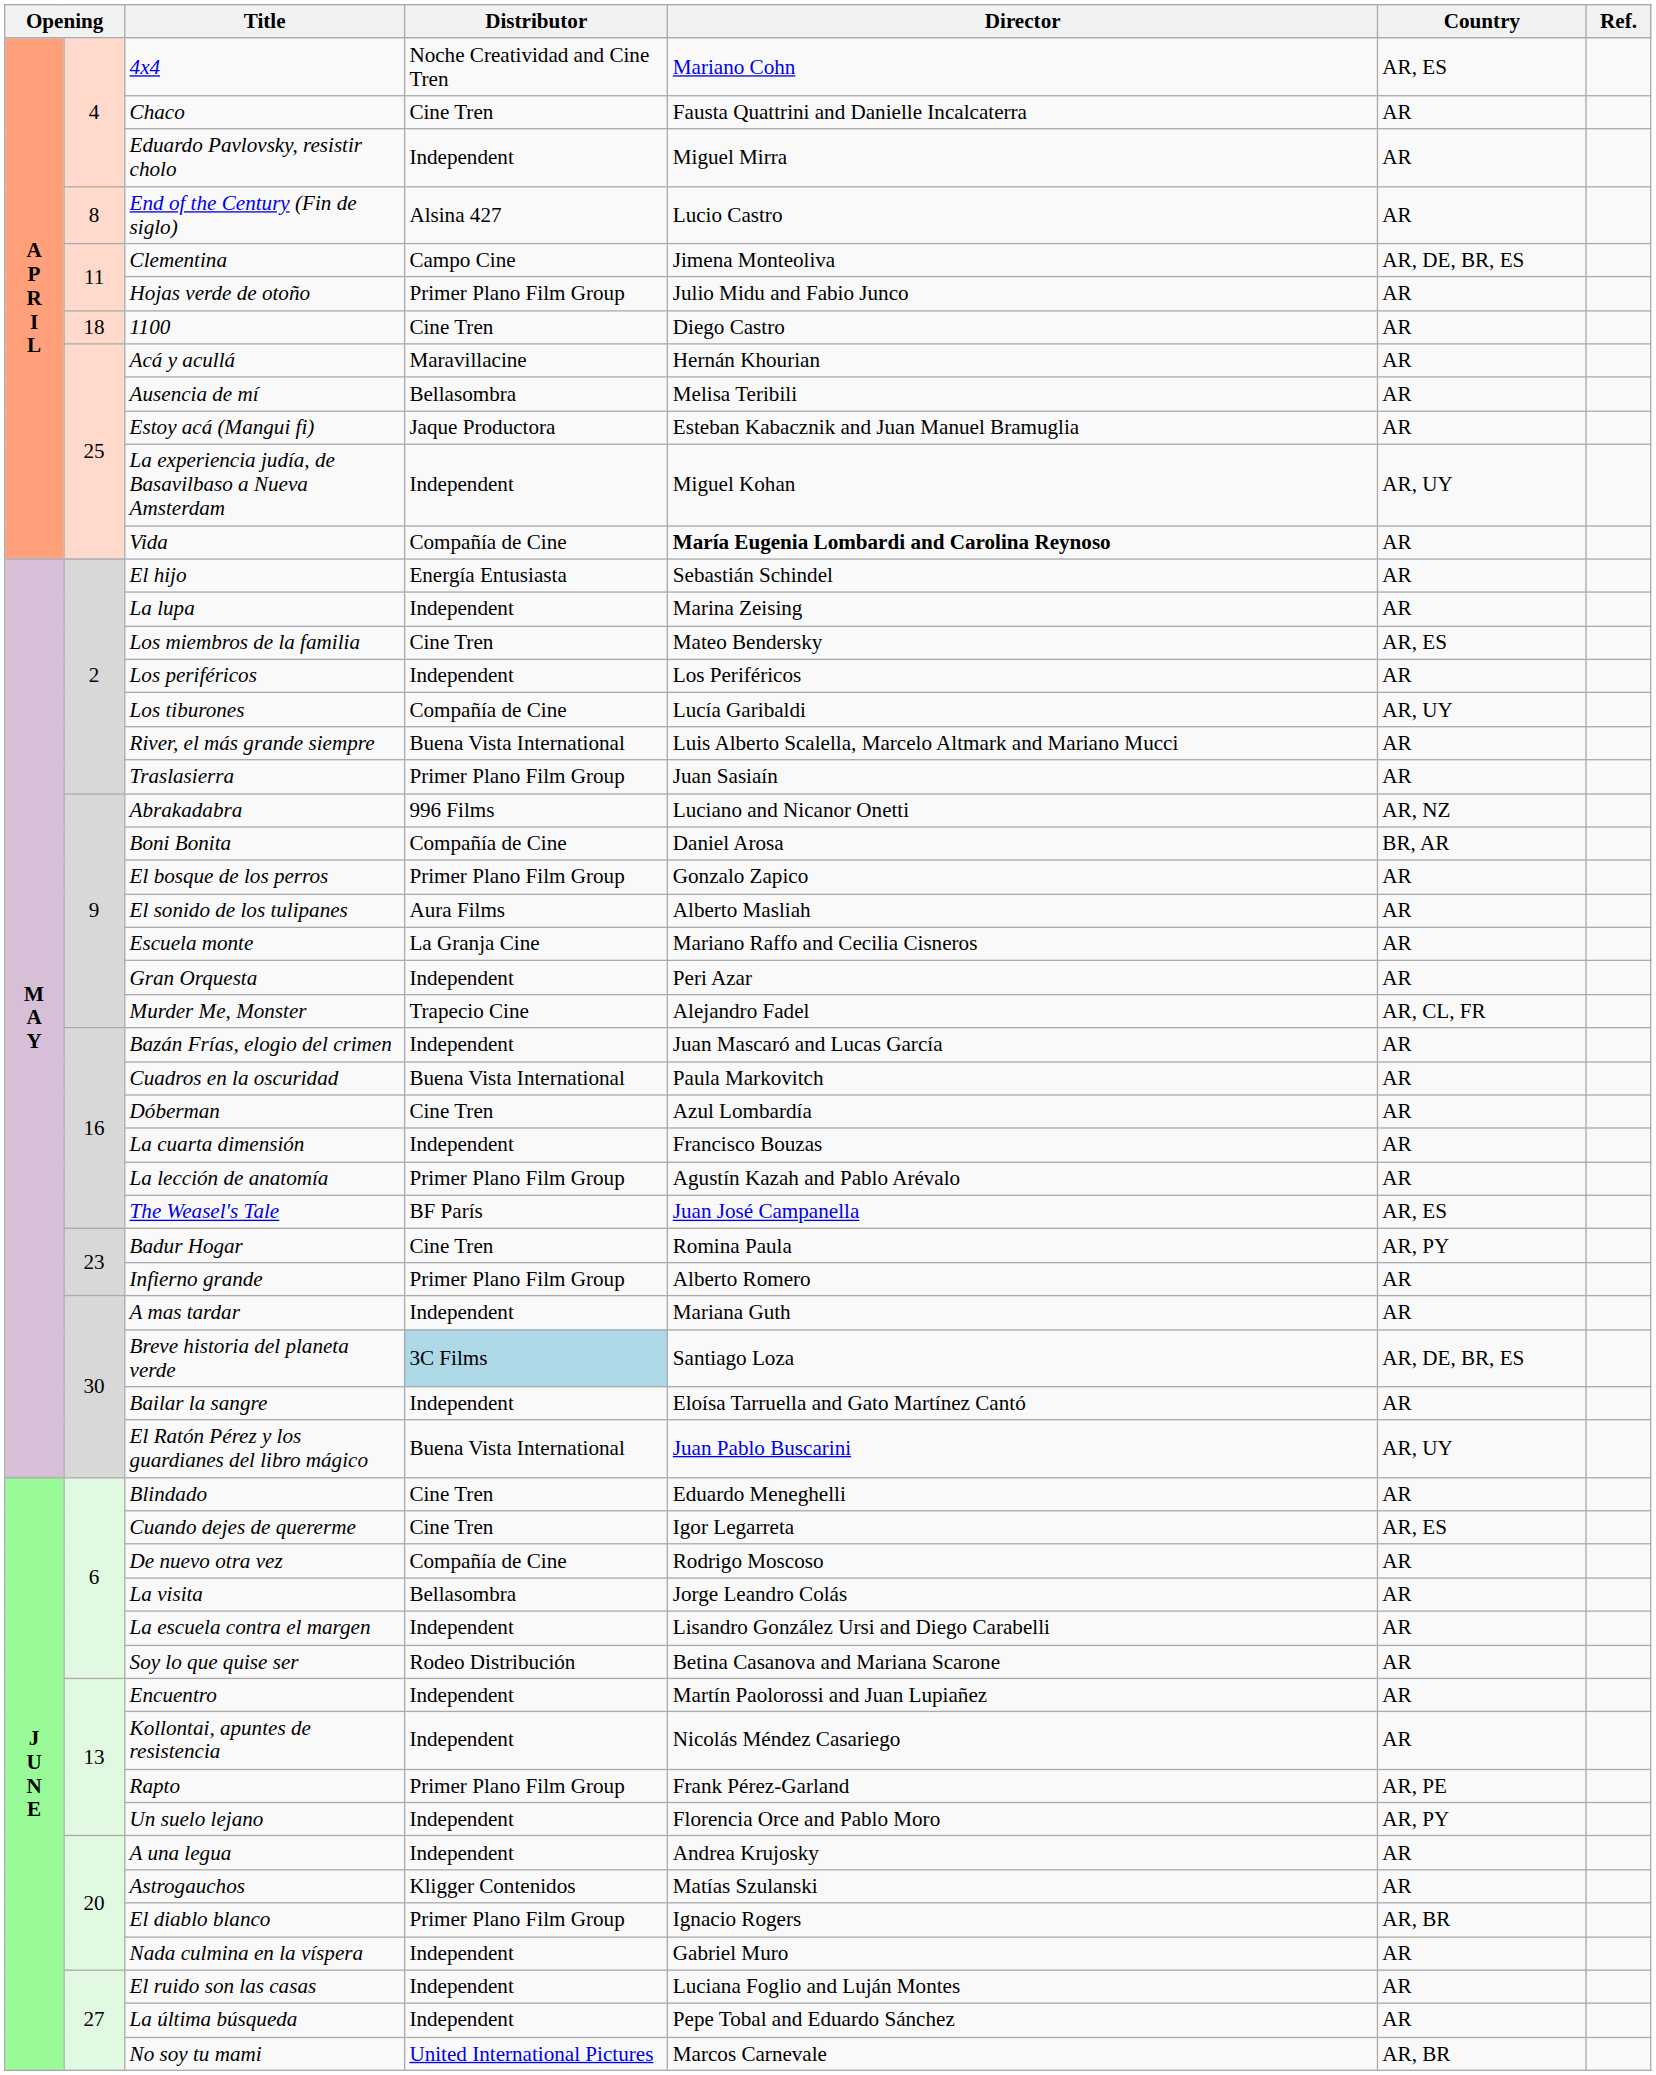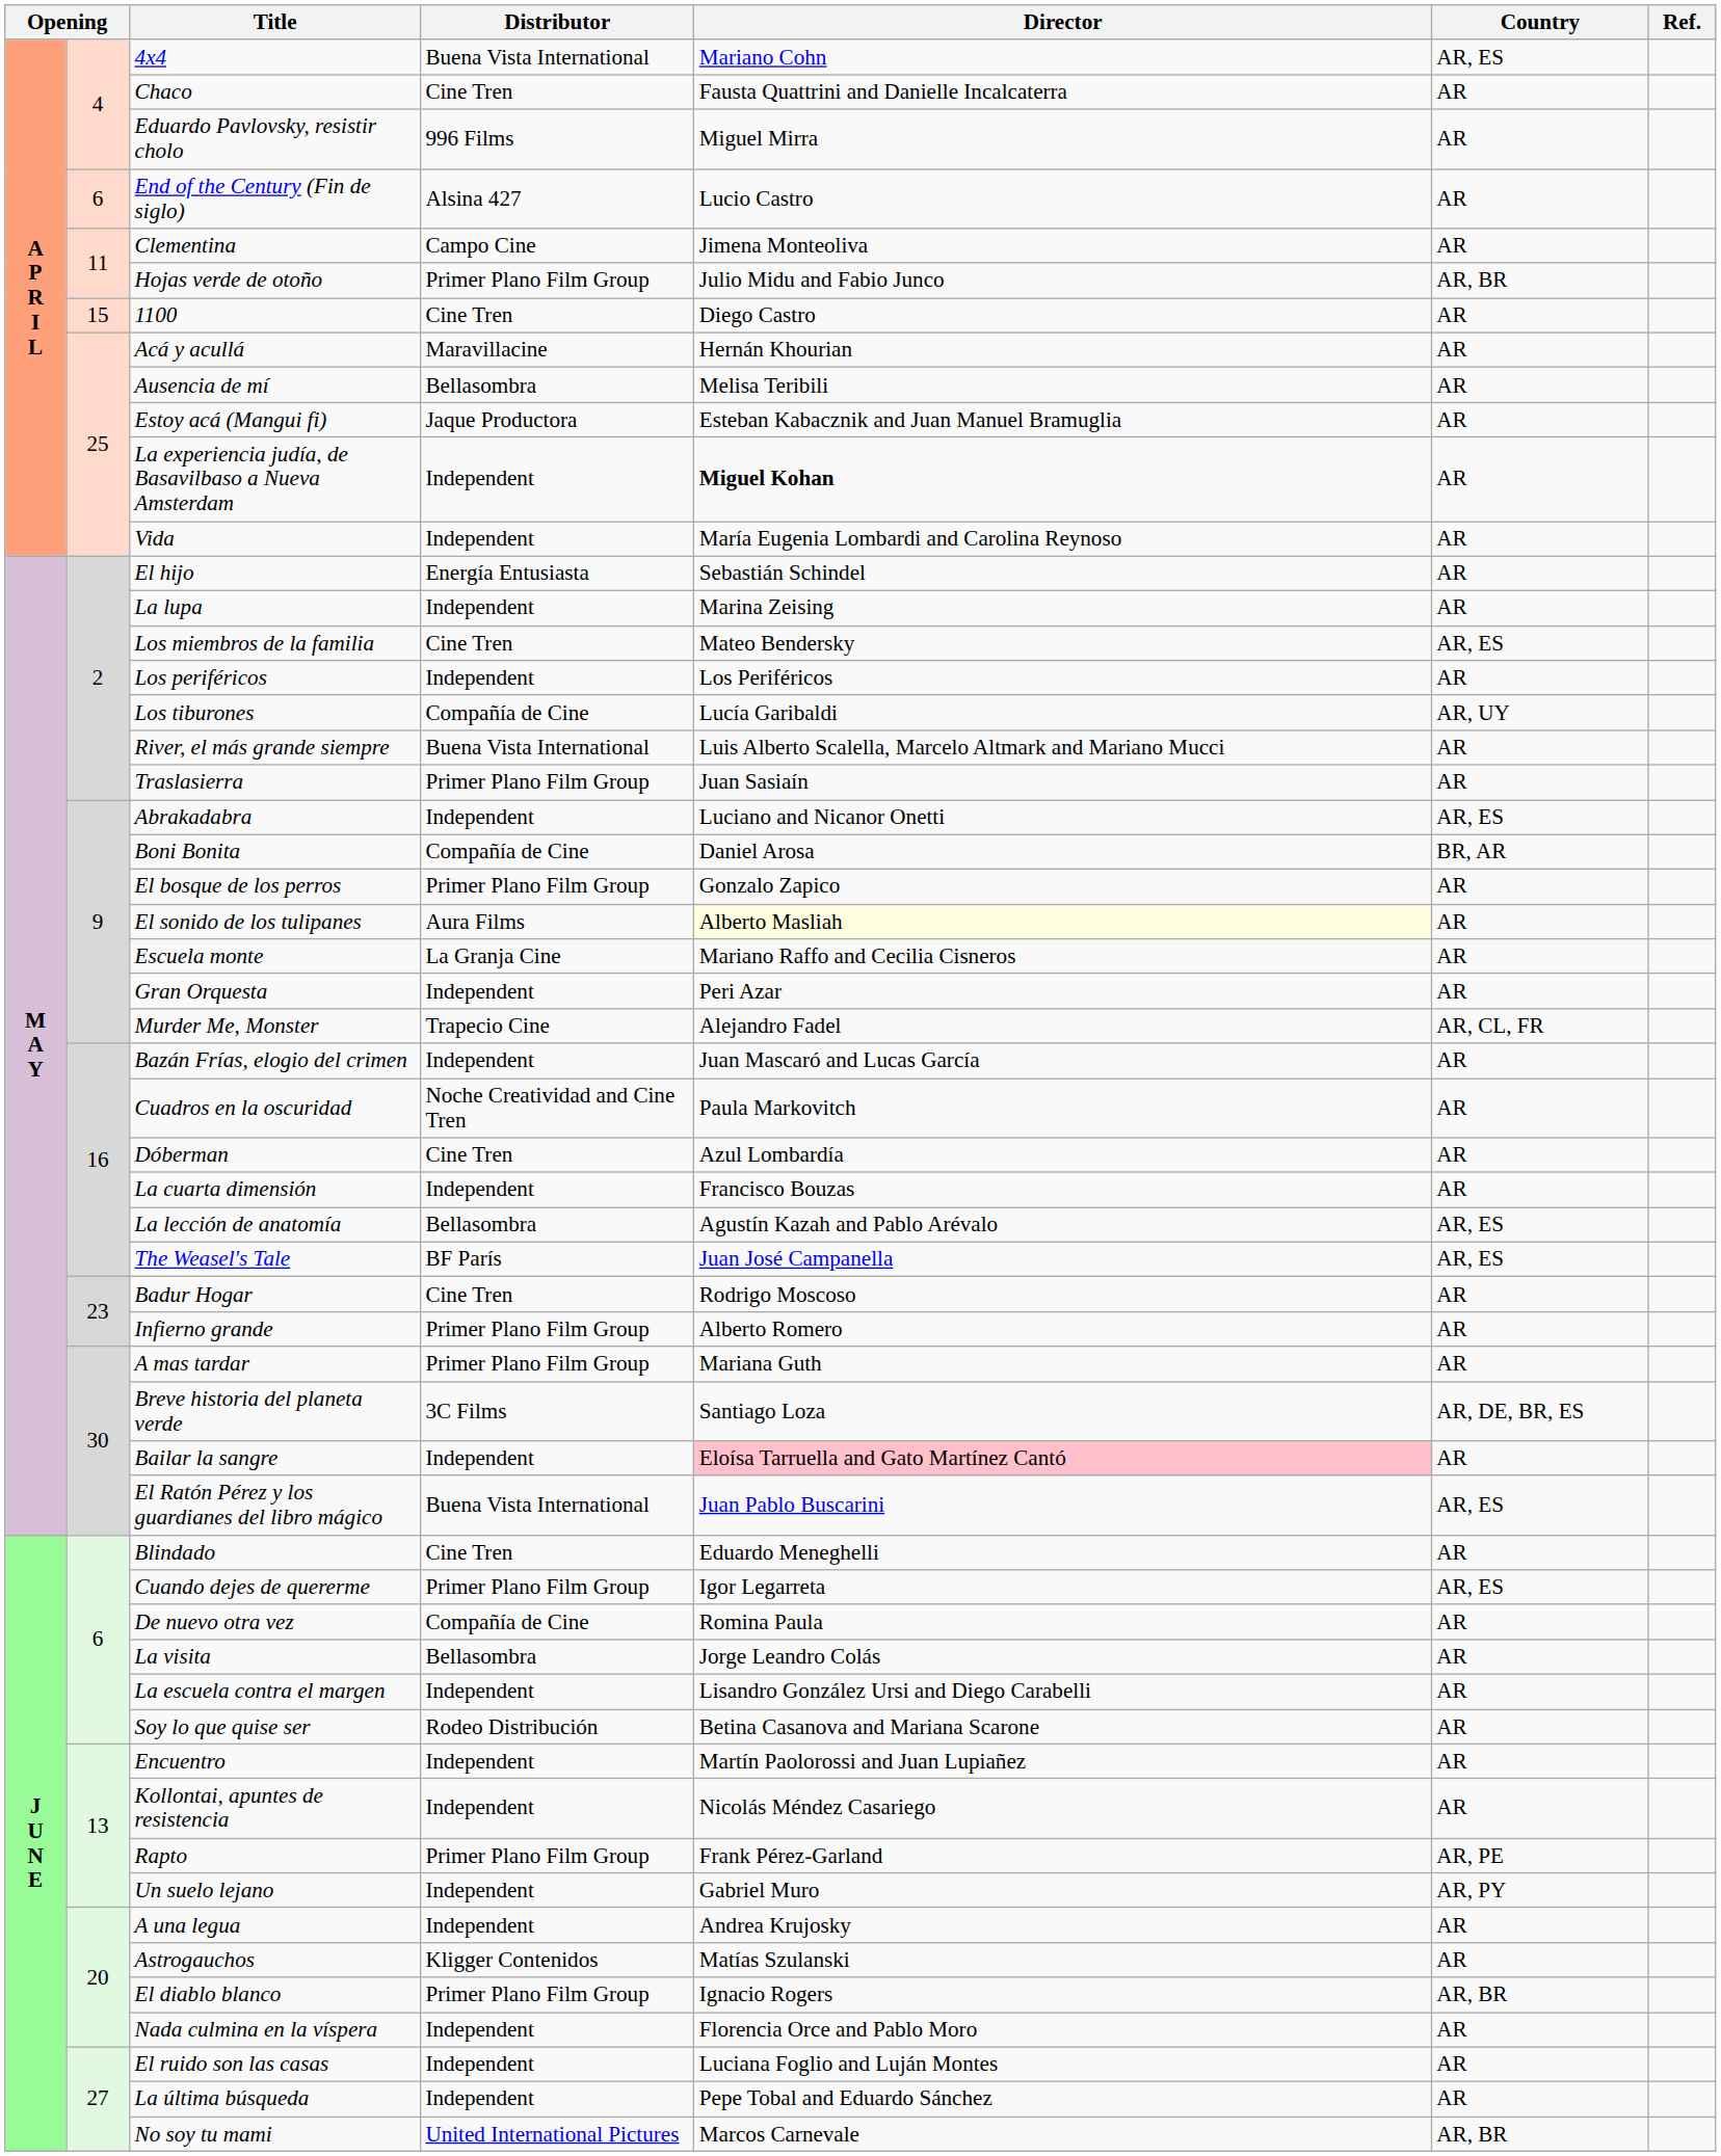4x4 | Distributor: Noche Creatividad and Cine Tren -> Buena Vista International
Eduardo Pavlovsky, resistir cholo | Distributor: Independent -> 996 Films
End of the Century (Fin de siglo) | column 2: 8 -> 6
Clementina | Country: AR, DE, BR, ES -> AR
Hojas verde de otoño | Country: AR -> AR, BR
1100 | column 2: 18 -> 15
La experiencia judía, de Basavilbaso a Nueva Amsterdam | Director: normal -> bold
La experiencia judía, de Basavilbaso a Nueva Amsterdam | Country: AR, UY -> AR
Vida | Distributor: Compañía de Cine -> Independent
Vida | Director: bold -> normal
Abrakadabra | Distributor: 996 Films -> Independent
Abrakadabra | Country: AR, NZ -> AR, ES
El sonido de los tulipanes | Director: no background -> lightyellow background
Cuadros en la oscuridad | Distributor: Buena Vista International -> Noche Creatividad and Cine Tren
La lección de anatomía | Distributor: Primer Plano Film Group -> Bellasombra
La lección de anatomía | Country: AR -> AR, ES
Badur Hogar | Director: Romina Paula -> Rodrigo Moscoso
Badur Hogar | Country: AR, PY -> AR
A mas tardar | Distributor: Independent -> Primer Plano Film Group
Breve historia del planeta verde | Distributor: lightblue background -> no background
Bailar la sangre | Director: no background -> pink background
El Ratón Pérez y los guardianes del libro mágico | Country: AR, UY -> AR, ES
Cuando dejes de quererme | Distributor: Cine Tren -> Primer Plano Film Group
De nuevo otra vez | Director: Rodrigo Moscoso -> Romina Paula
Un suelo lejano | Director: Florencia Orce and Pablo Moro -> Gabriel Muro
Nada culmina en la víspera | Director: Gabriel Muro -> Florencia Orce and Pablo Moro
